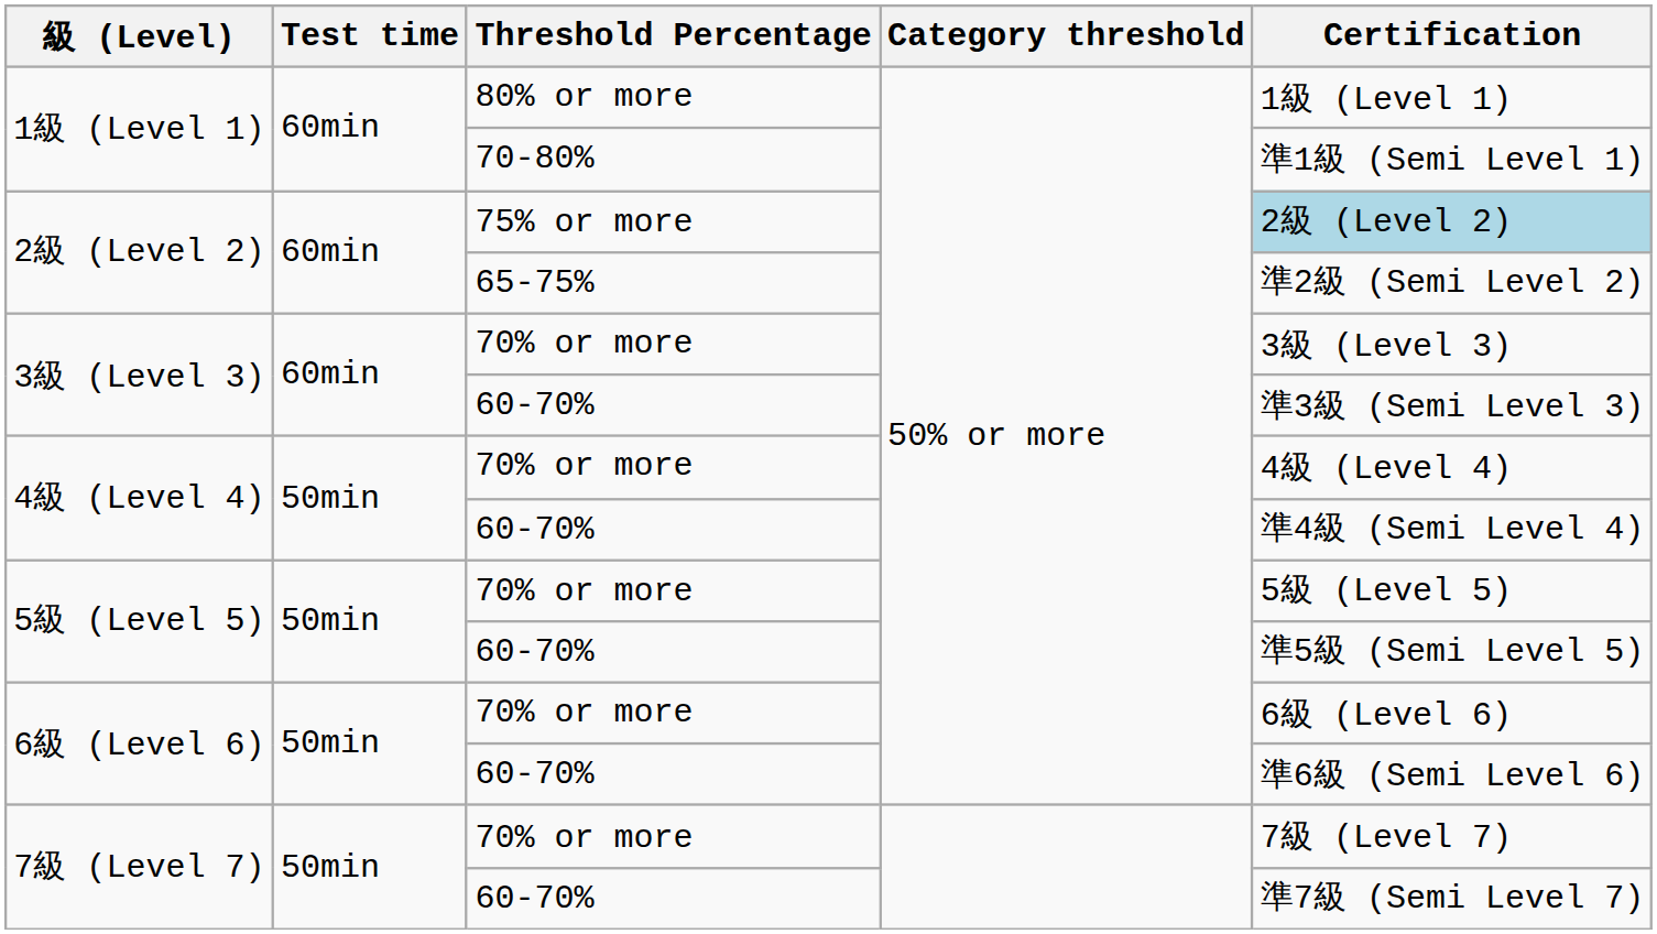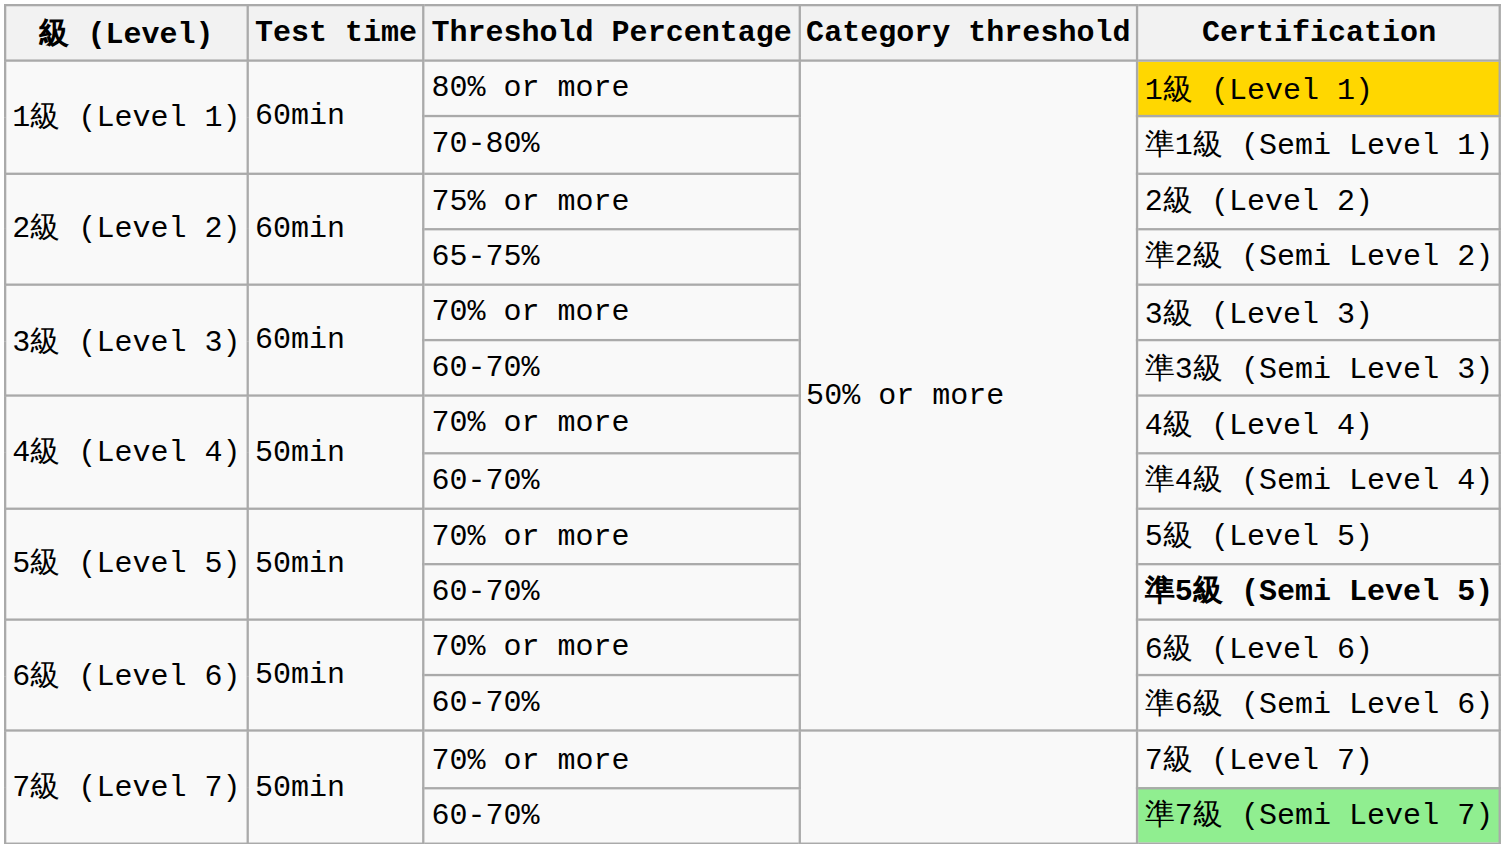1級 (Level 1) / 80% or more | Certification: no background -> gold background
2級 (Level 2) / 75% or more | Certification: lightblue background -> no background
5級 (Level 5) / 60-70% | Certification: normal -> bold
7級 (Level 7) / 60-70% | Certification: no background -> lightgreen background
